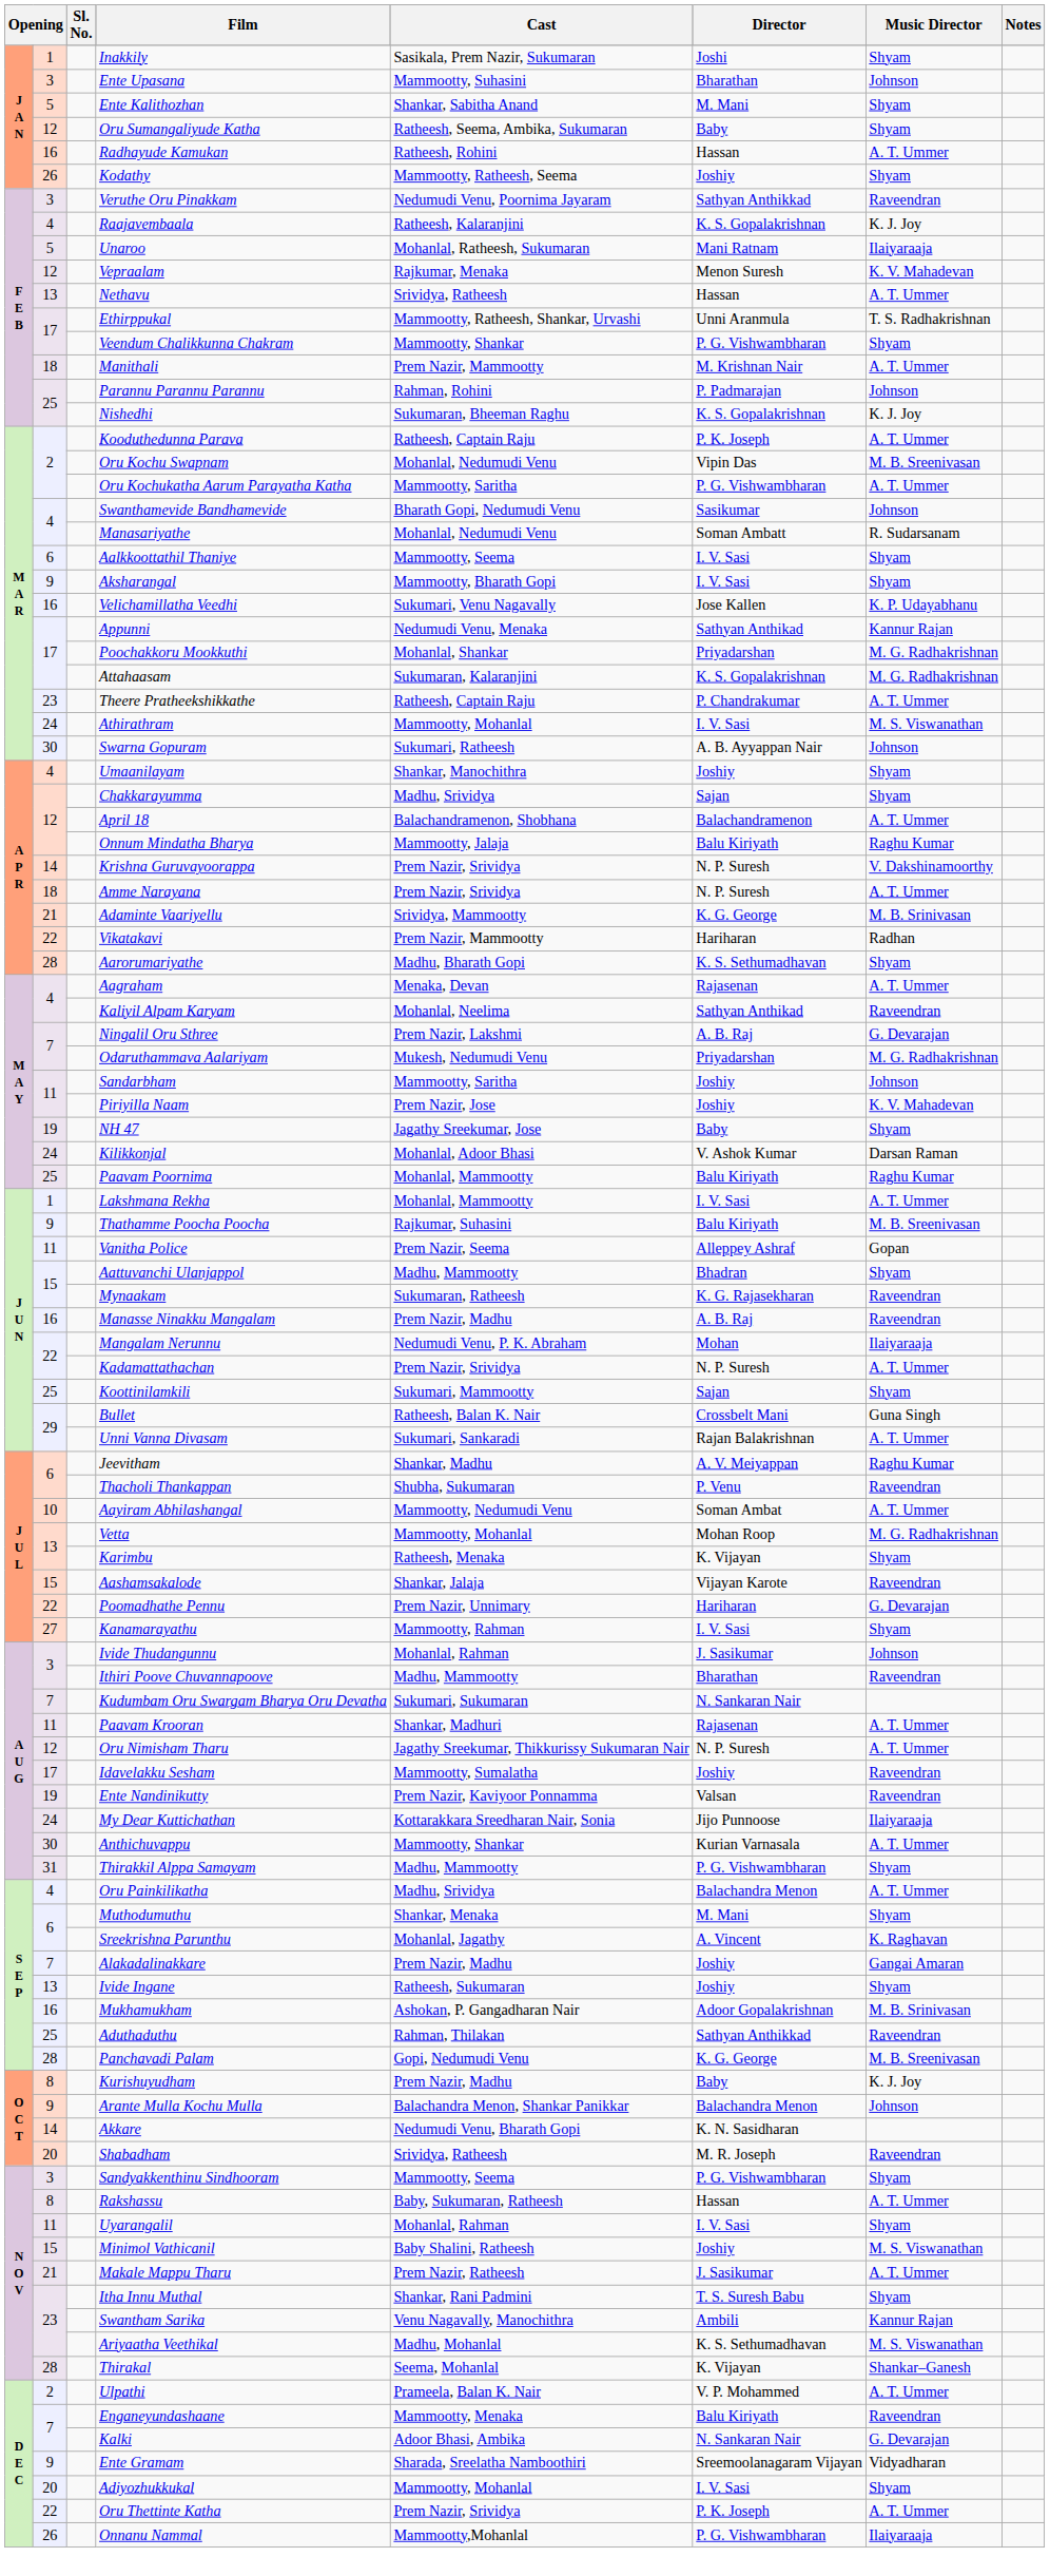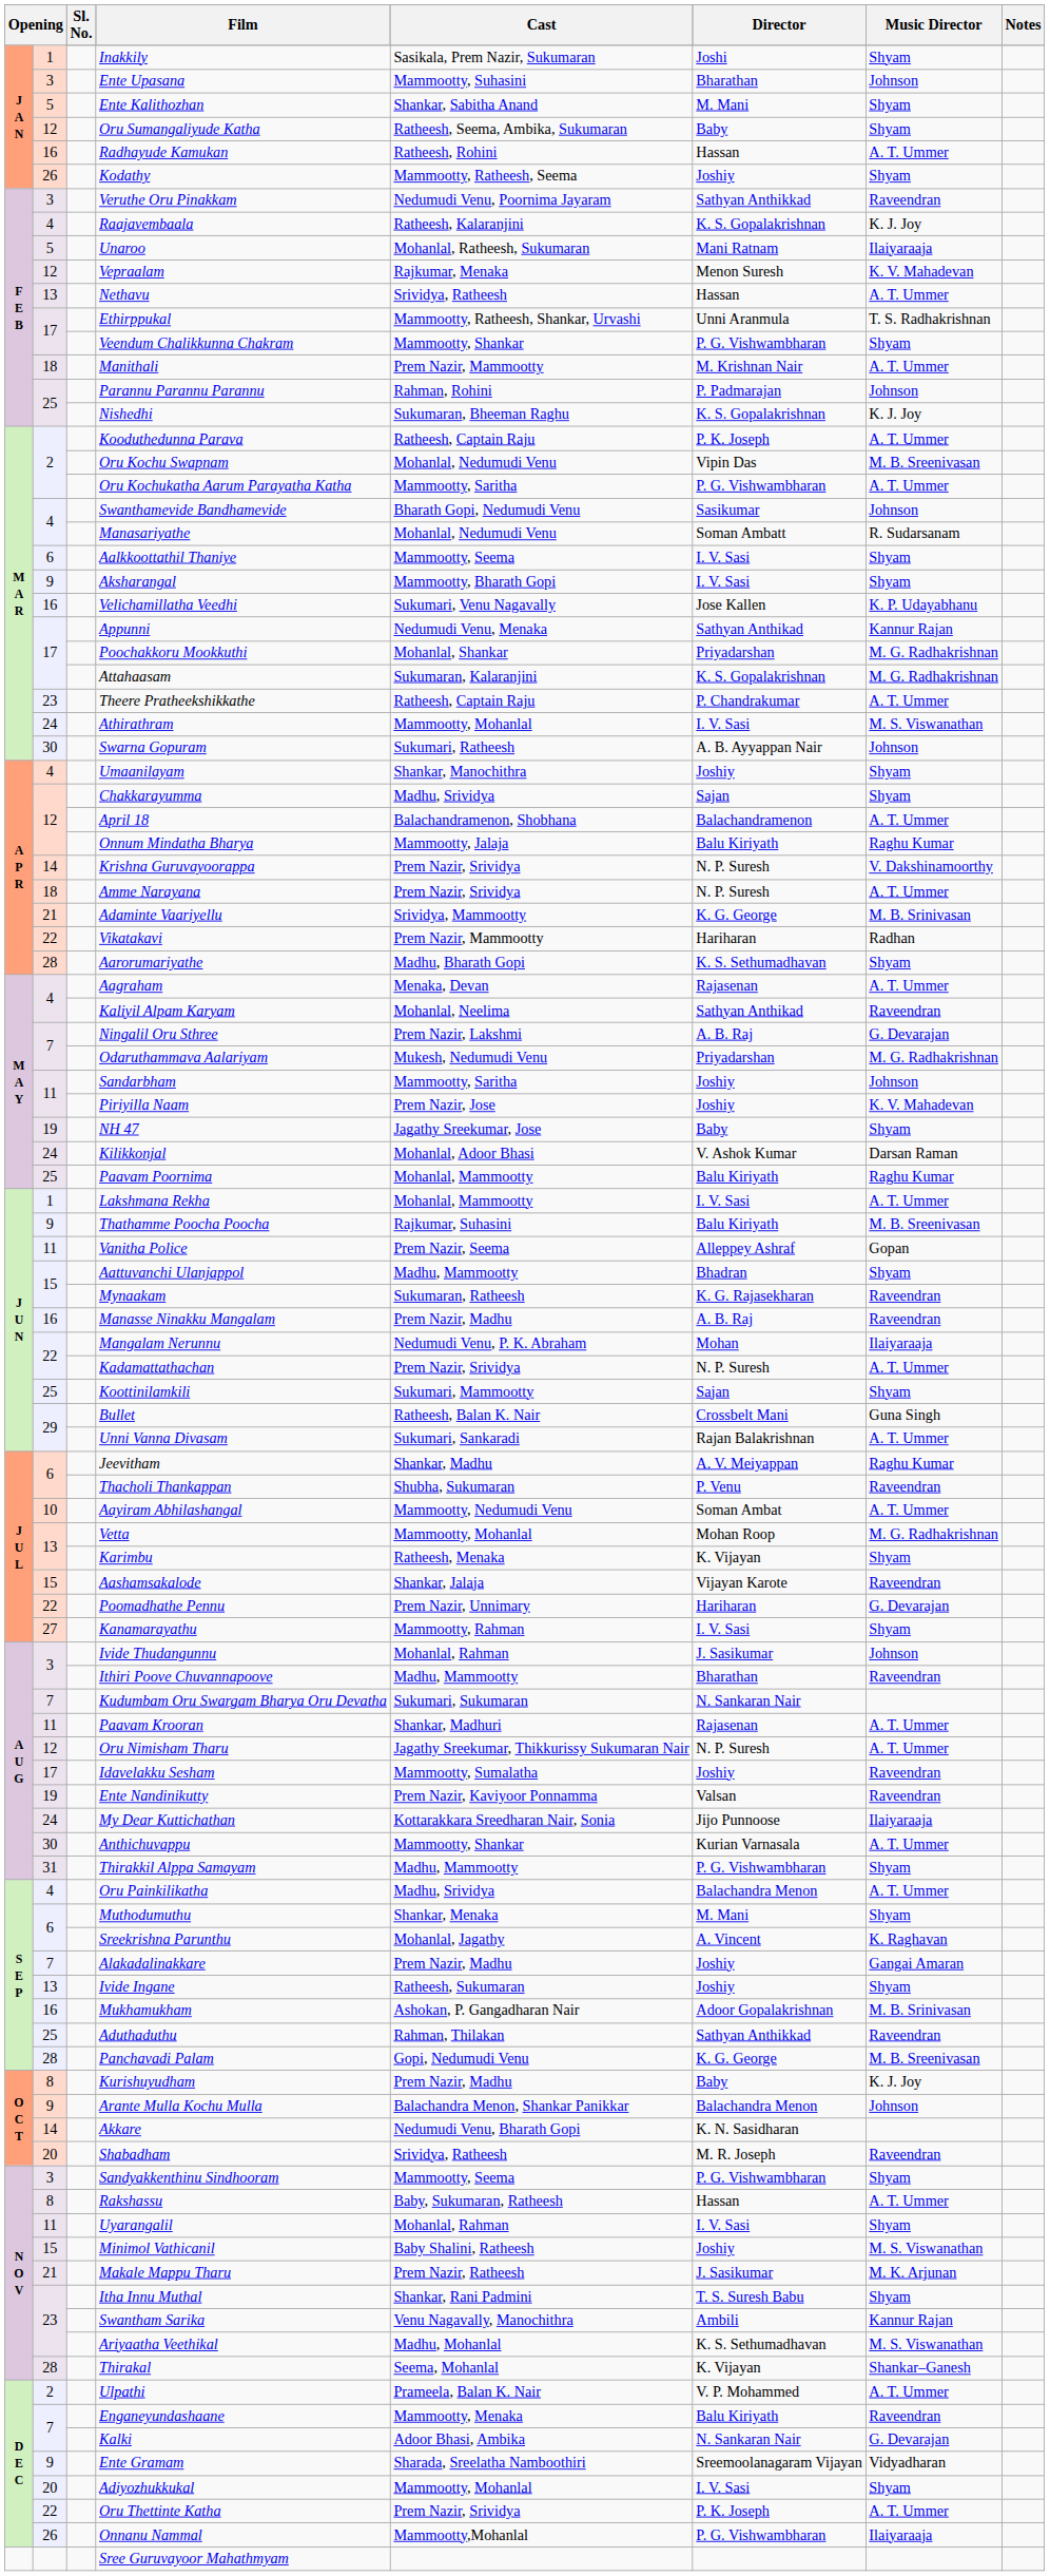Makale Mappu Tharu | Music Director: A. T. Ummer -> M. K. Arjunan
+ row: Sree Guruvayoor Mahathmyam
